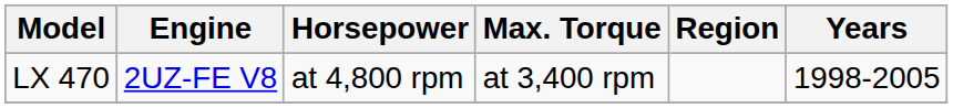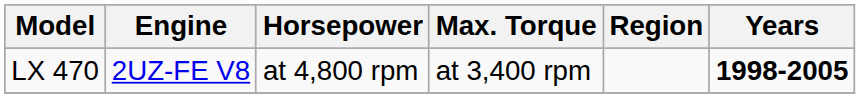LX 470 | Years: normal -> bold
